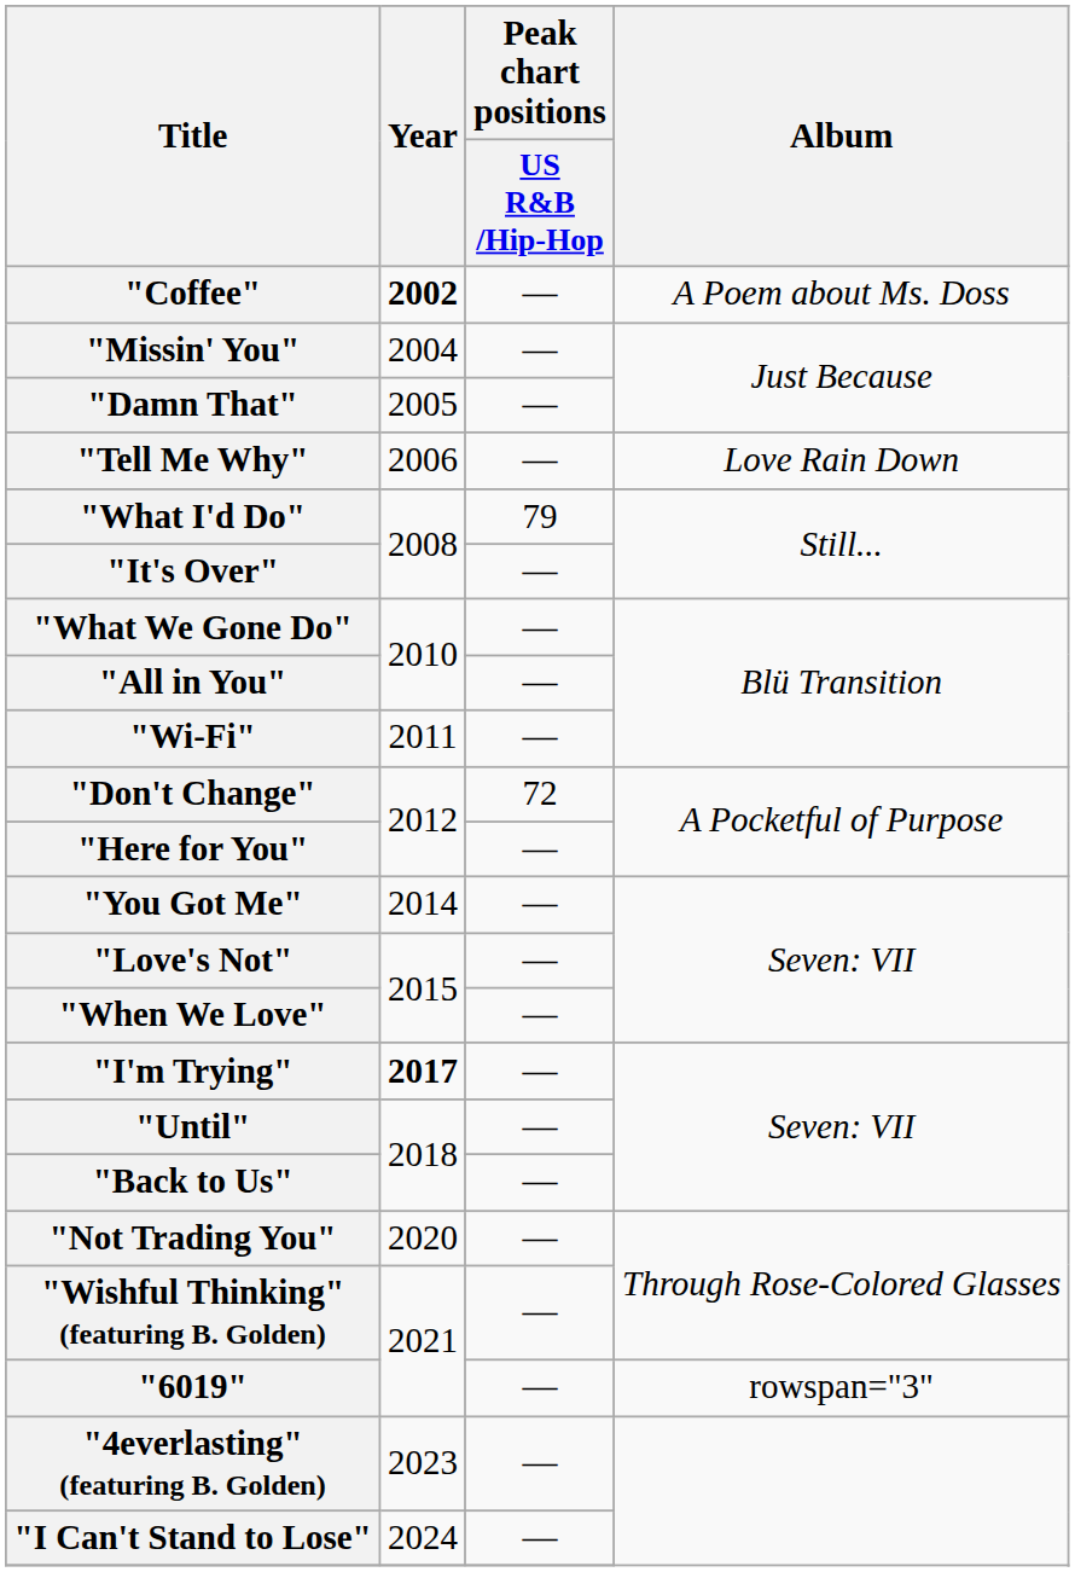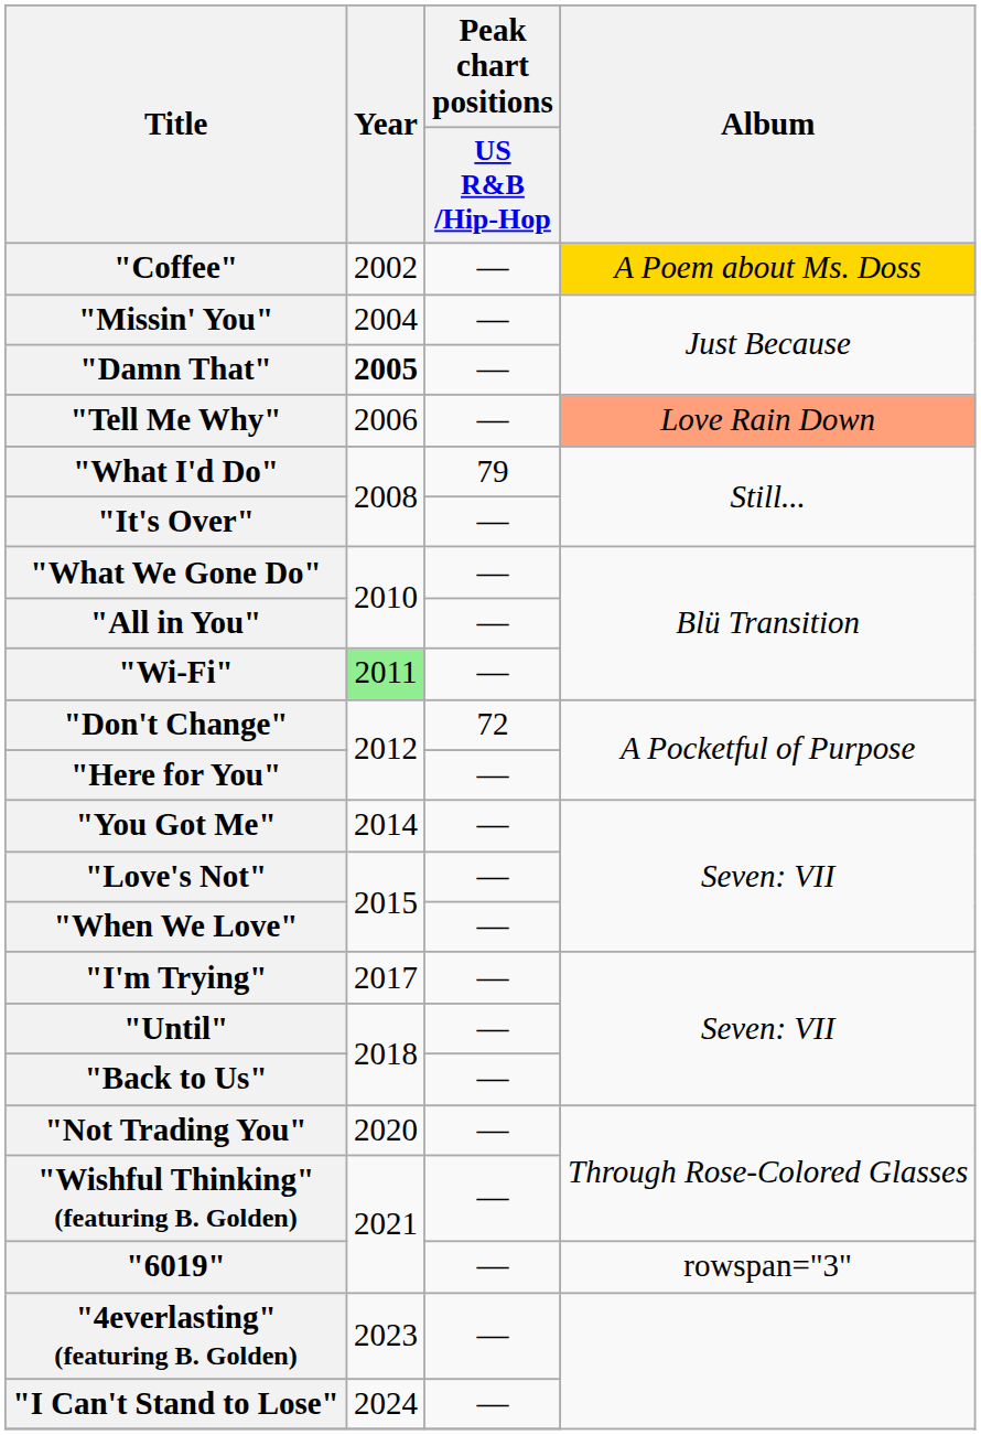"Coffee" | Year: bold -> normal
"Coffee" | Album: no background -> gold background
"Damn That" | Year: normal -> bold
"Tell Me Why" | Album: no background -> lightsalmon background
"Wi-Fi" | Year: no background -> lightgreen background
"I'm Trying" | Year: bold -> normal
